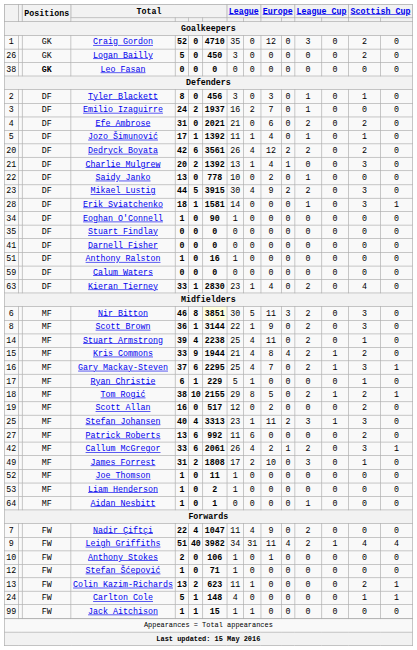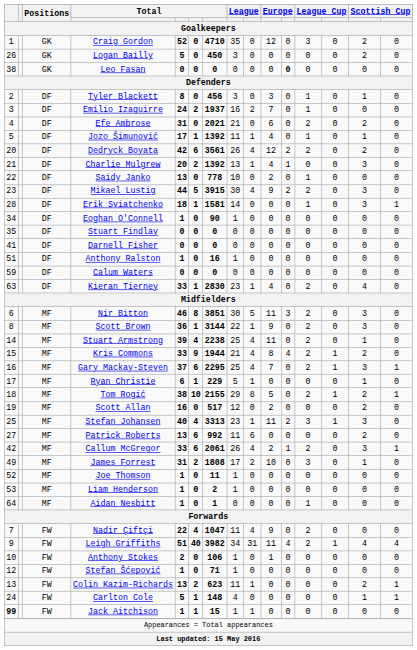Leo Fasan | Positions / Goalkeepers: bold -> normal
Leo Fasan | column 11: normal -> bold
Nir Bitton | column 7: lightyellow background -> no background
Jack Aitchison | column 1: normal -> bold
